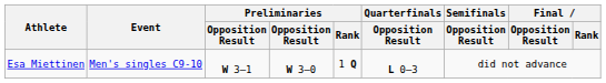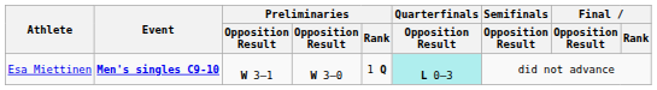Esa Miettinen | Event: normal -> bold
Esa Miettinen | Quarterfinals / Opposition Result: no background -> paleturquoise background
